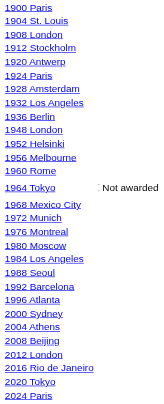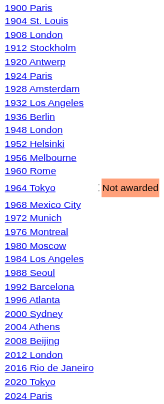1964 Tokyo | column 2: no background -> lightsalmon background
